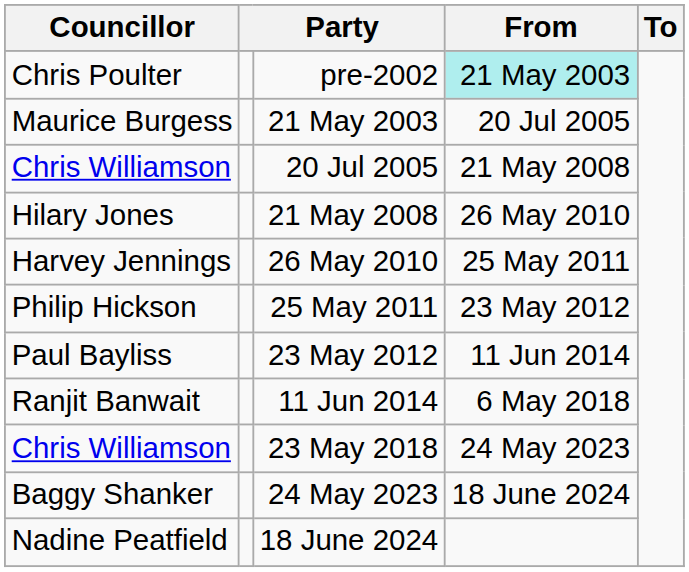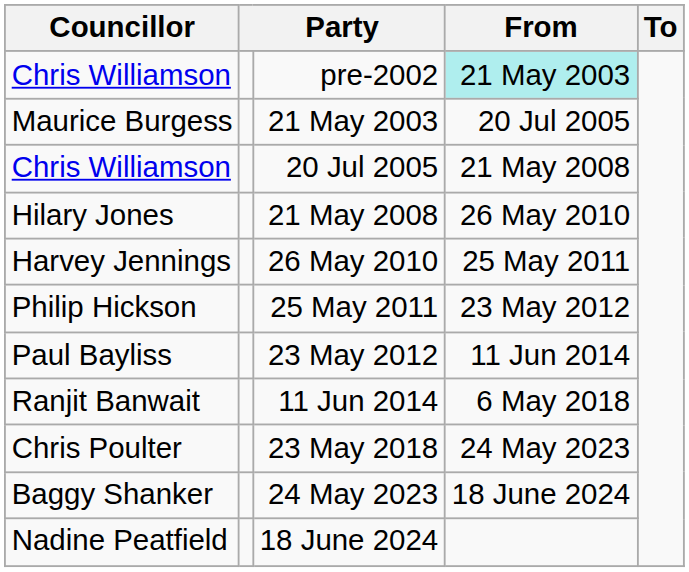pre-2002 | Councillor: Chris Poulter -> Chris Williamson
23 May 2018 | Councillor: Chris Williamson -> Chris Poulter
